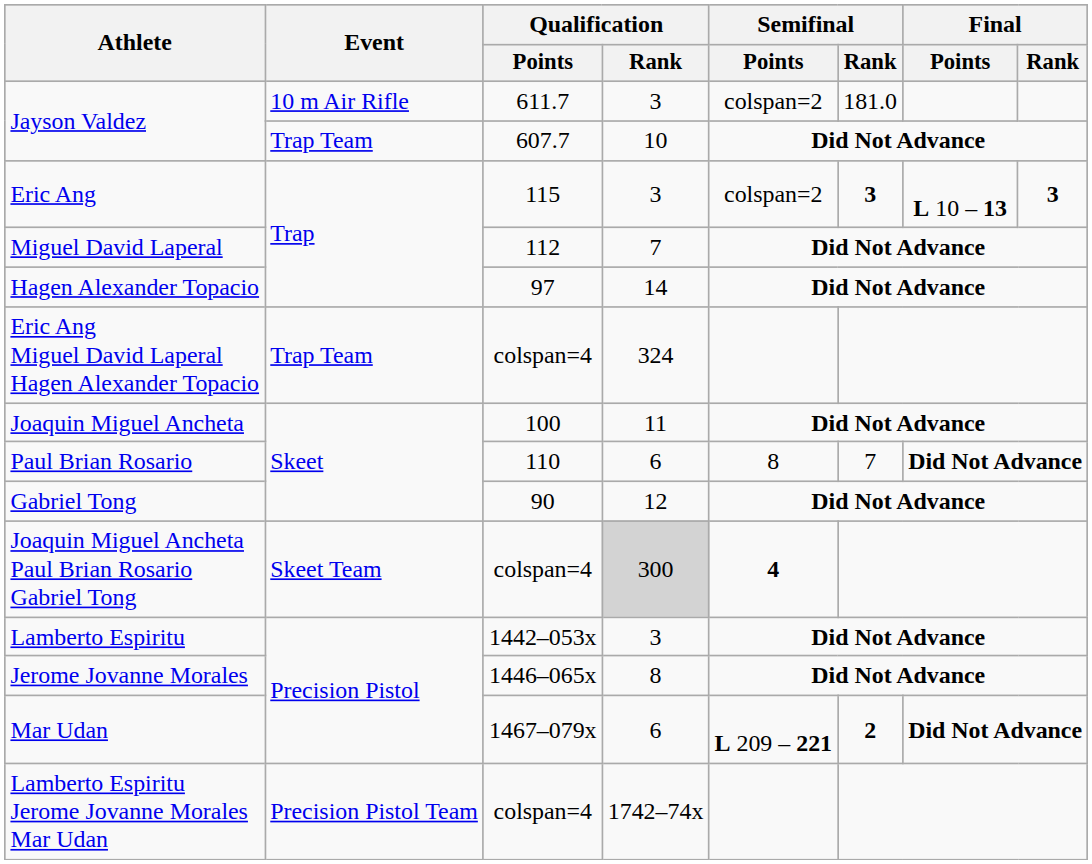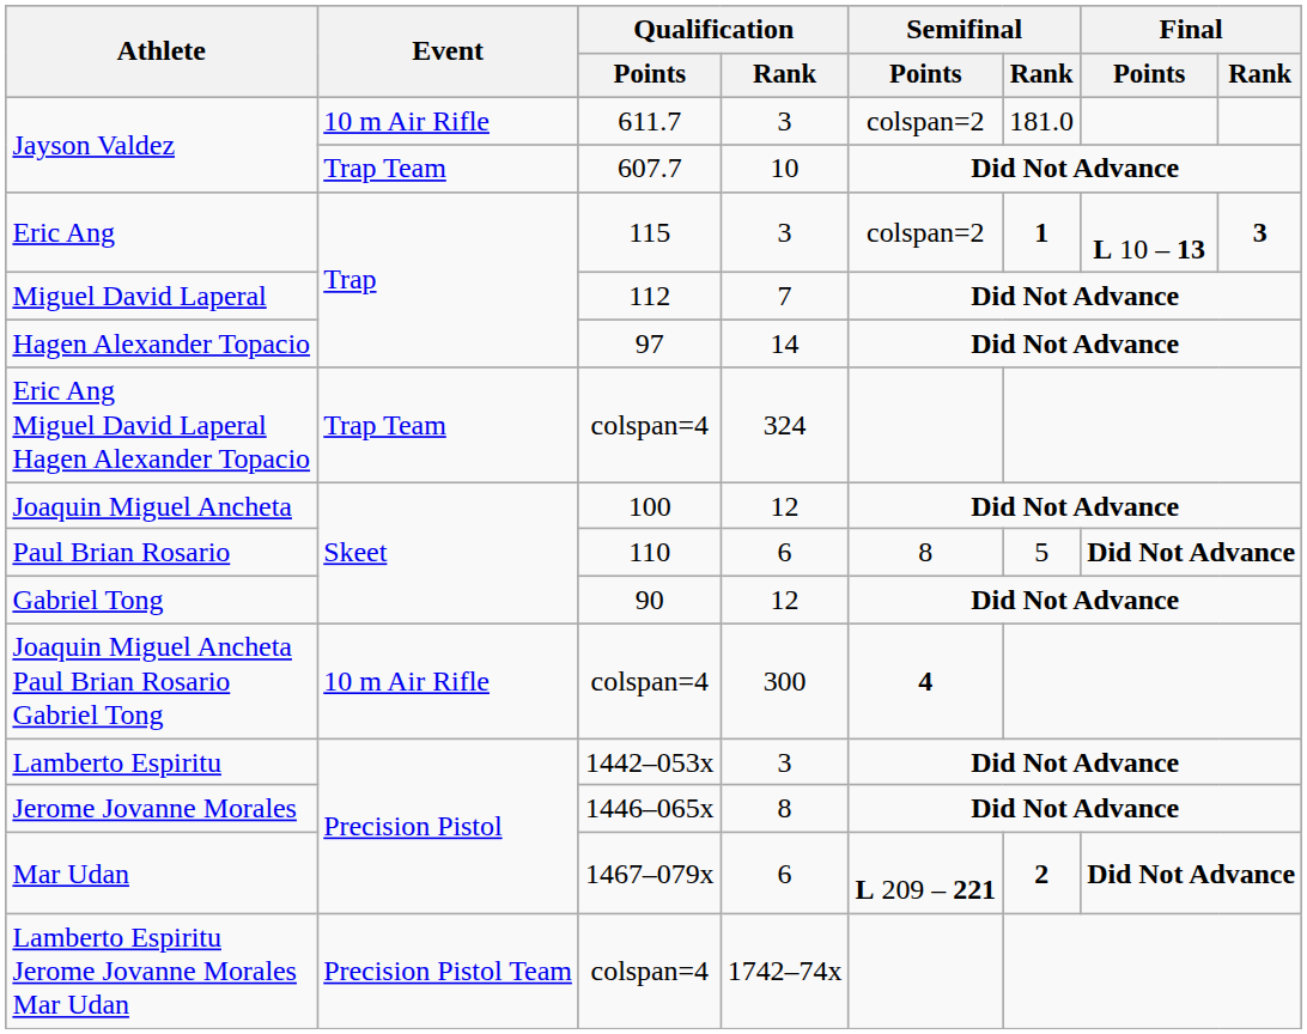Eric Ang | Semifinal / Rank: 3 -> 1
Joaquin Miguel Ancheta | Qualification / Rank: 11 -> 12
Paul Brian Rosario | Semifinal / Rank: 7 -> 5
Joaquin Miguel Ancheta Paul Brian Rosario Gabriel Tong | Event: Skeet Team -> 10 m Air Rifle
Joaquin Miguel Ancheta Paul Brian Rosario Gabriel Tong | Qualification / Rank: lightgrey background -> no background
